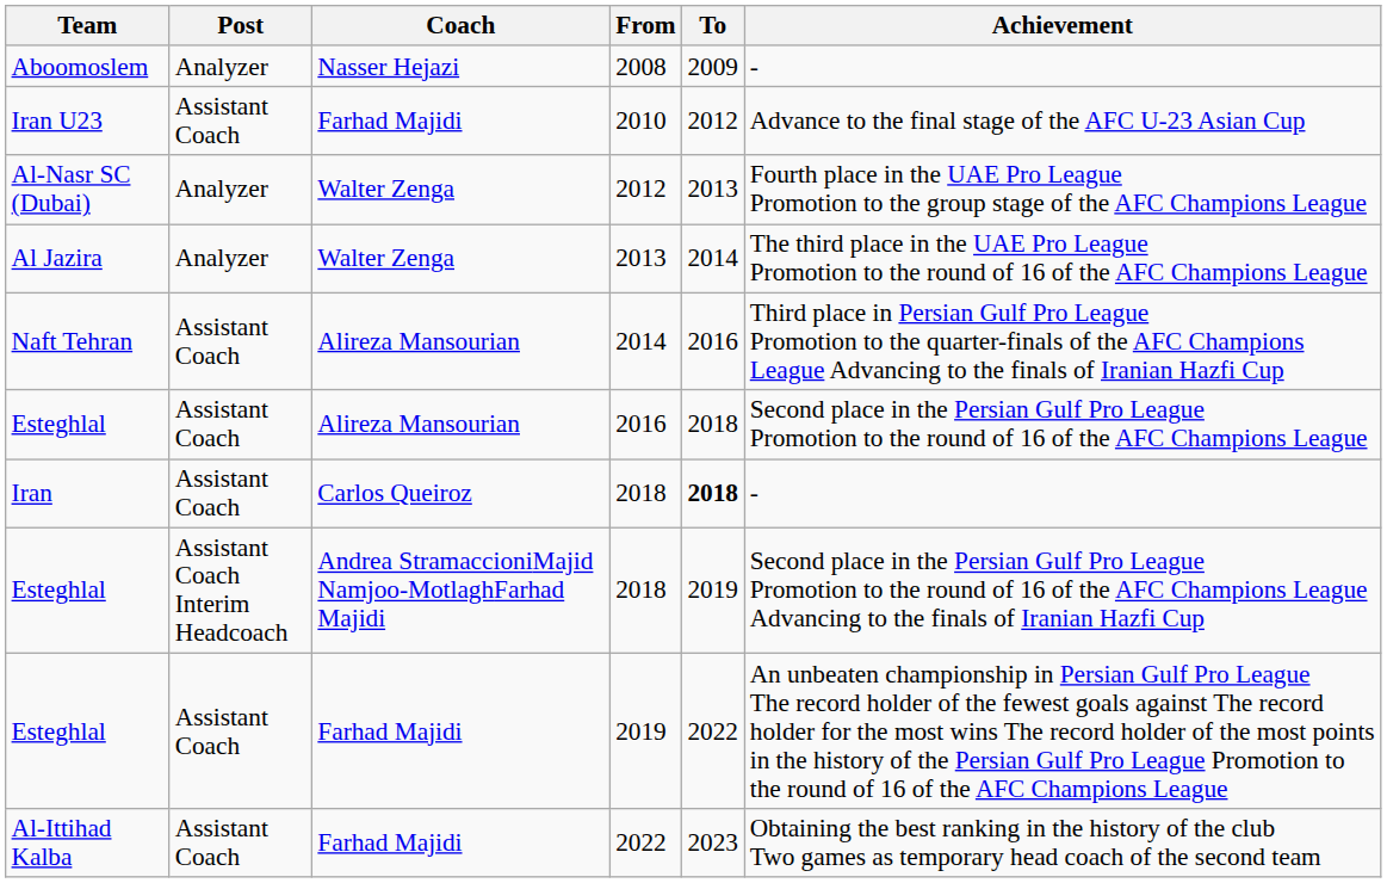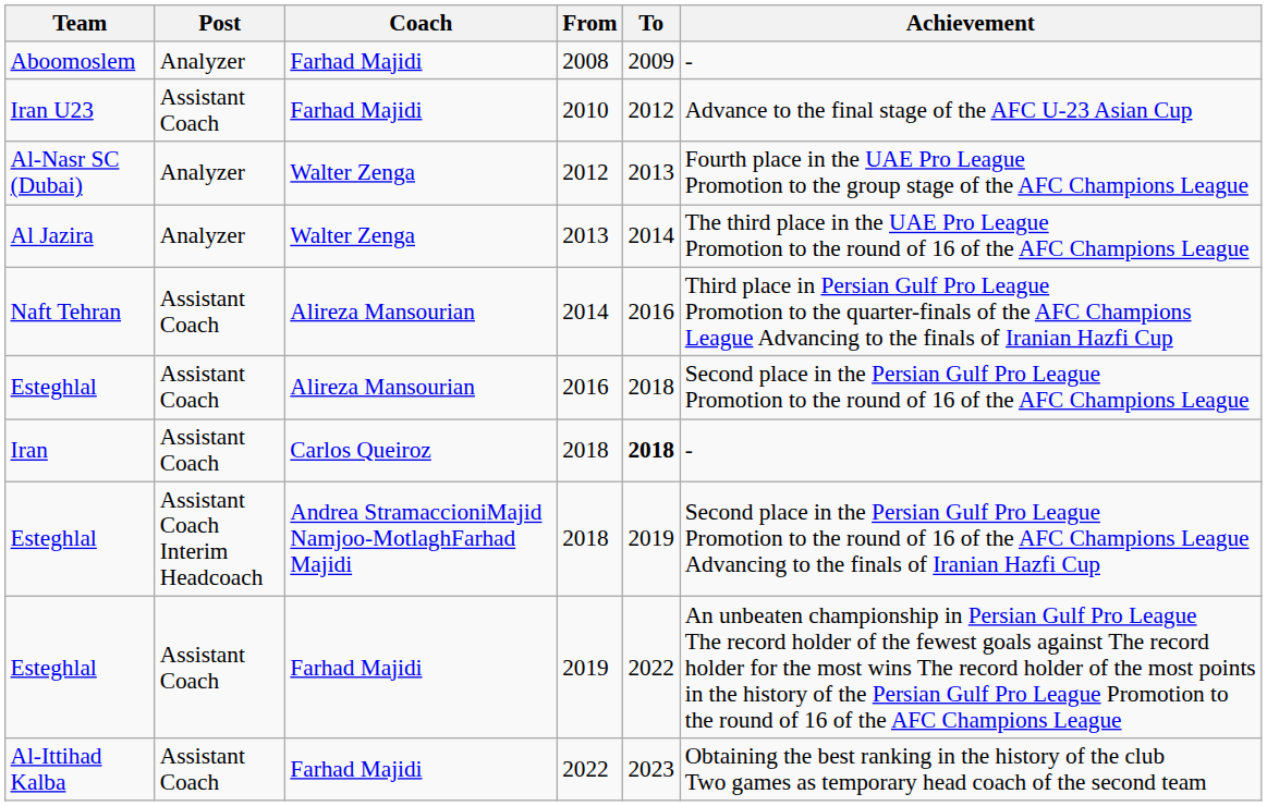2008 | Coach: Nasser Hejazi -> Farhad Majidi
